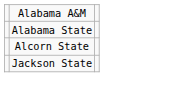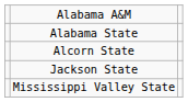+ row: Mississippi Valley State
